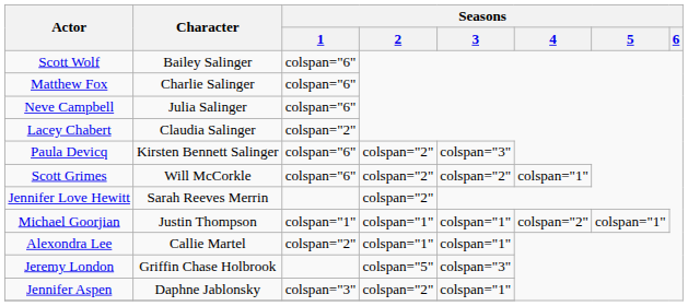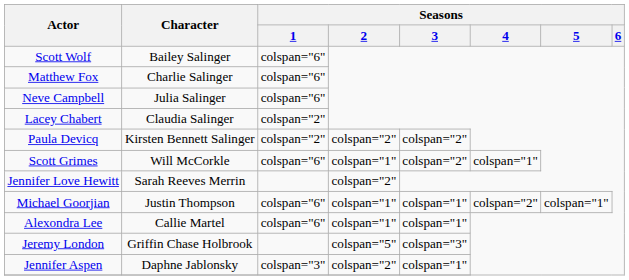Paula Devicq | Seasons / 1: colspan="6" -> colspan="2"
Paula Devicq | Seasons / 3: colspan="3" -> colspan="2"
Scott Grimes | Seasons / 2: colspan="2" -> colspan="1"
Michael Goorjian | Seasons / 1: colspan="1" -> colspan="6"
Alexondra Lee | Seasons / 1: colspan="2" -> colspan="6"
